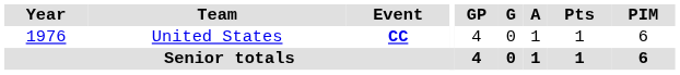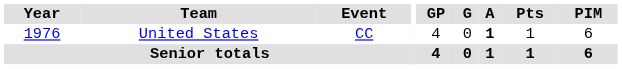United States | Event: bold -> normal
United States | A: normal -> bold
